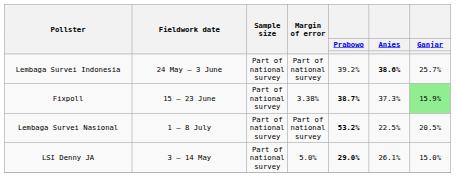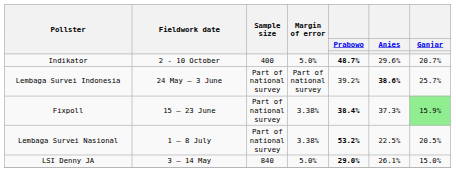+ row: Indikator | 2 - 10 October | 400 | 5.0% | 48.7% | 29.6% | 20.7%
Fixpoll | Prabowo: 38.7% -> 38.4%
Lembaga Survei Nasional | Margin of error: Part of national survey -> 3.38%
LSI Denny JA | Sample size: Part of national survey -> 840
